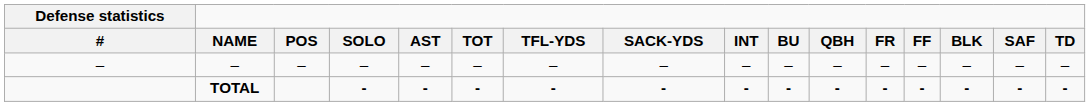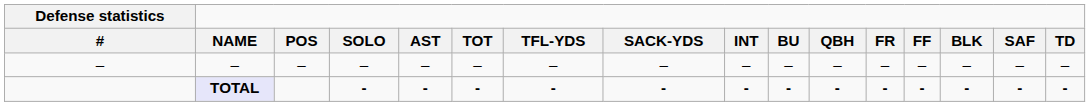row 4 | NAME: no background -> lavender background
